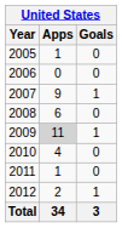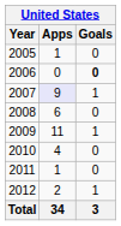2006 | Goals: normal -> bold
2007 | Apps: no background -> lavender background
2009 | Apps: lightgrey background -> no background
